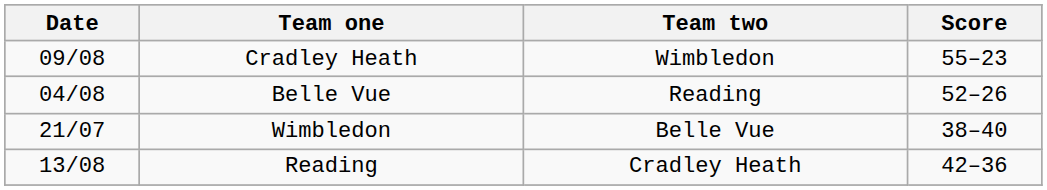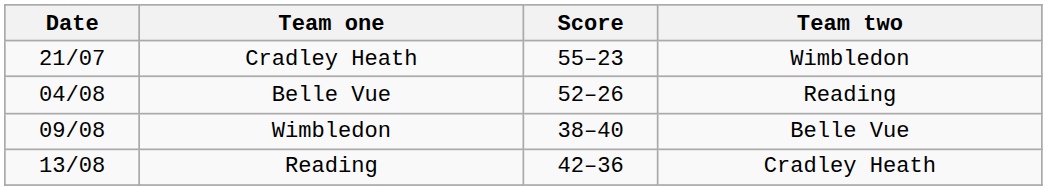columns swapped: Score <-> Team two
row 2 | Date: 09/08 -> 21/07
row 4 | Date: 21/07 -> 09/08
